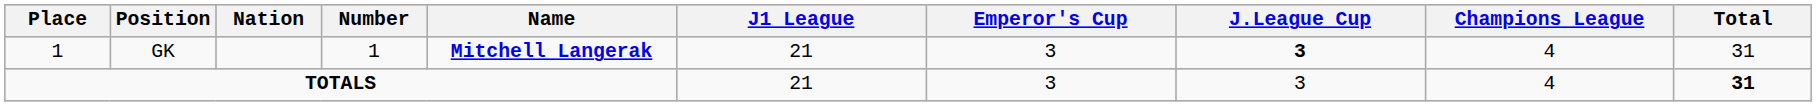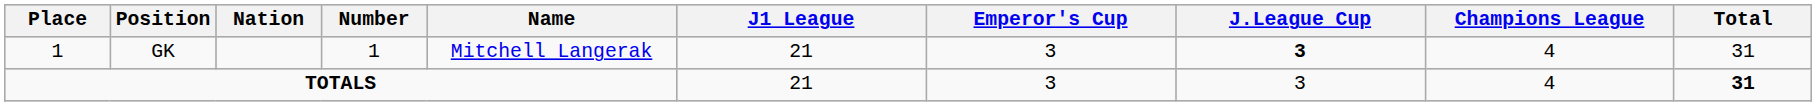row 2 | Name: bold -> normal
